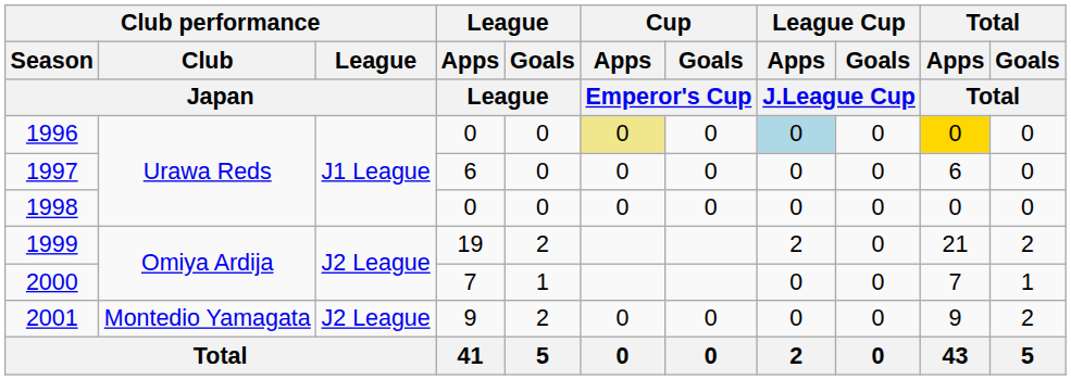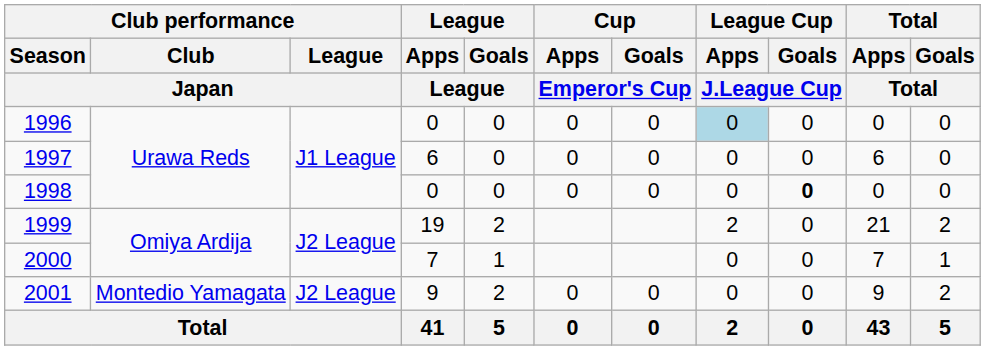1996 | Cup / Apps / Emperor's Cup: khaki background -> no background
1996 | Total / Apps / Total: gold background -> no background
1998 | League Cup / Goals / J.League Cup: normal -> bold
